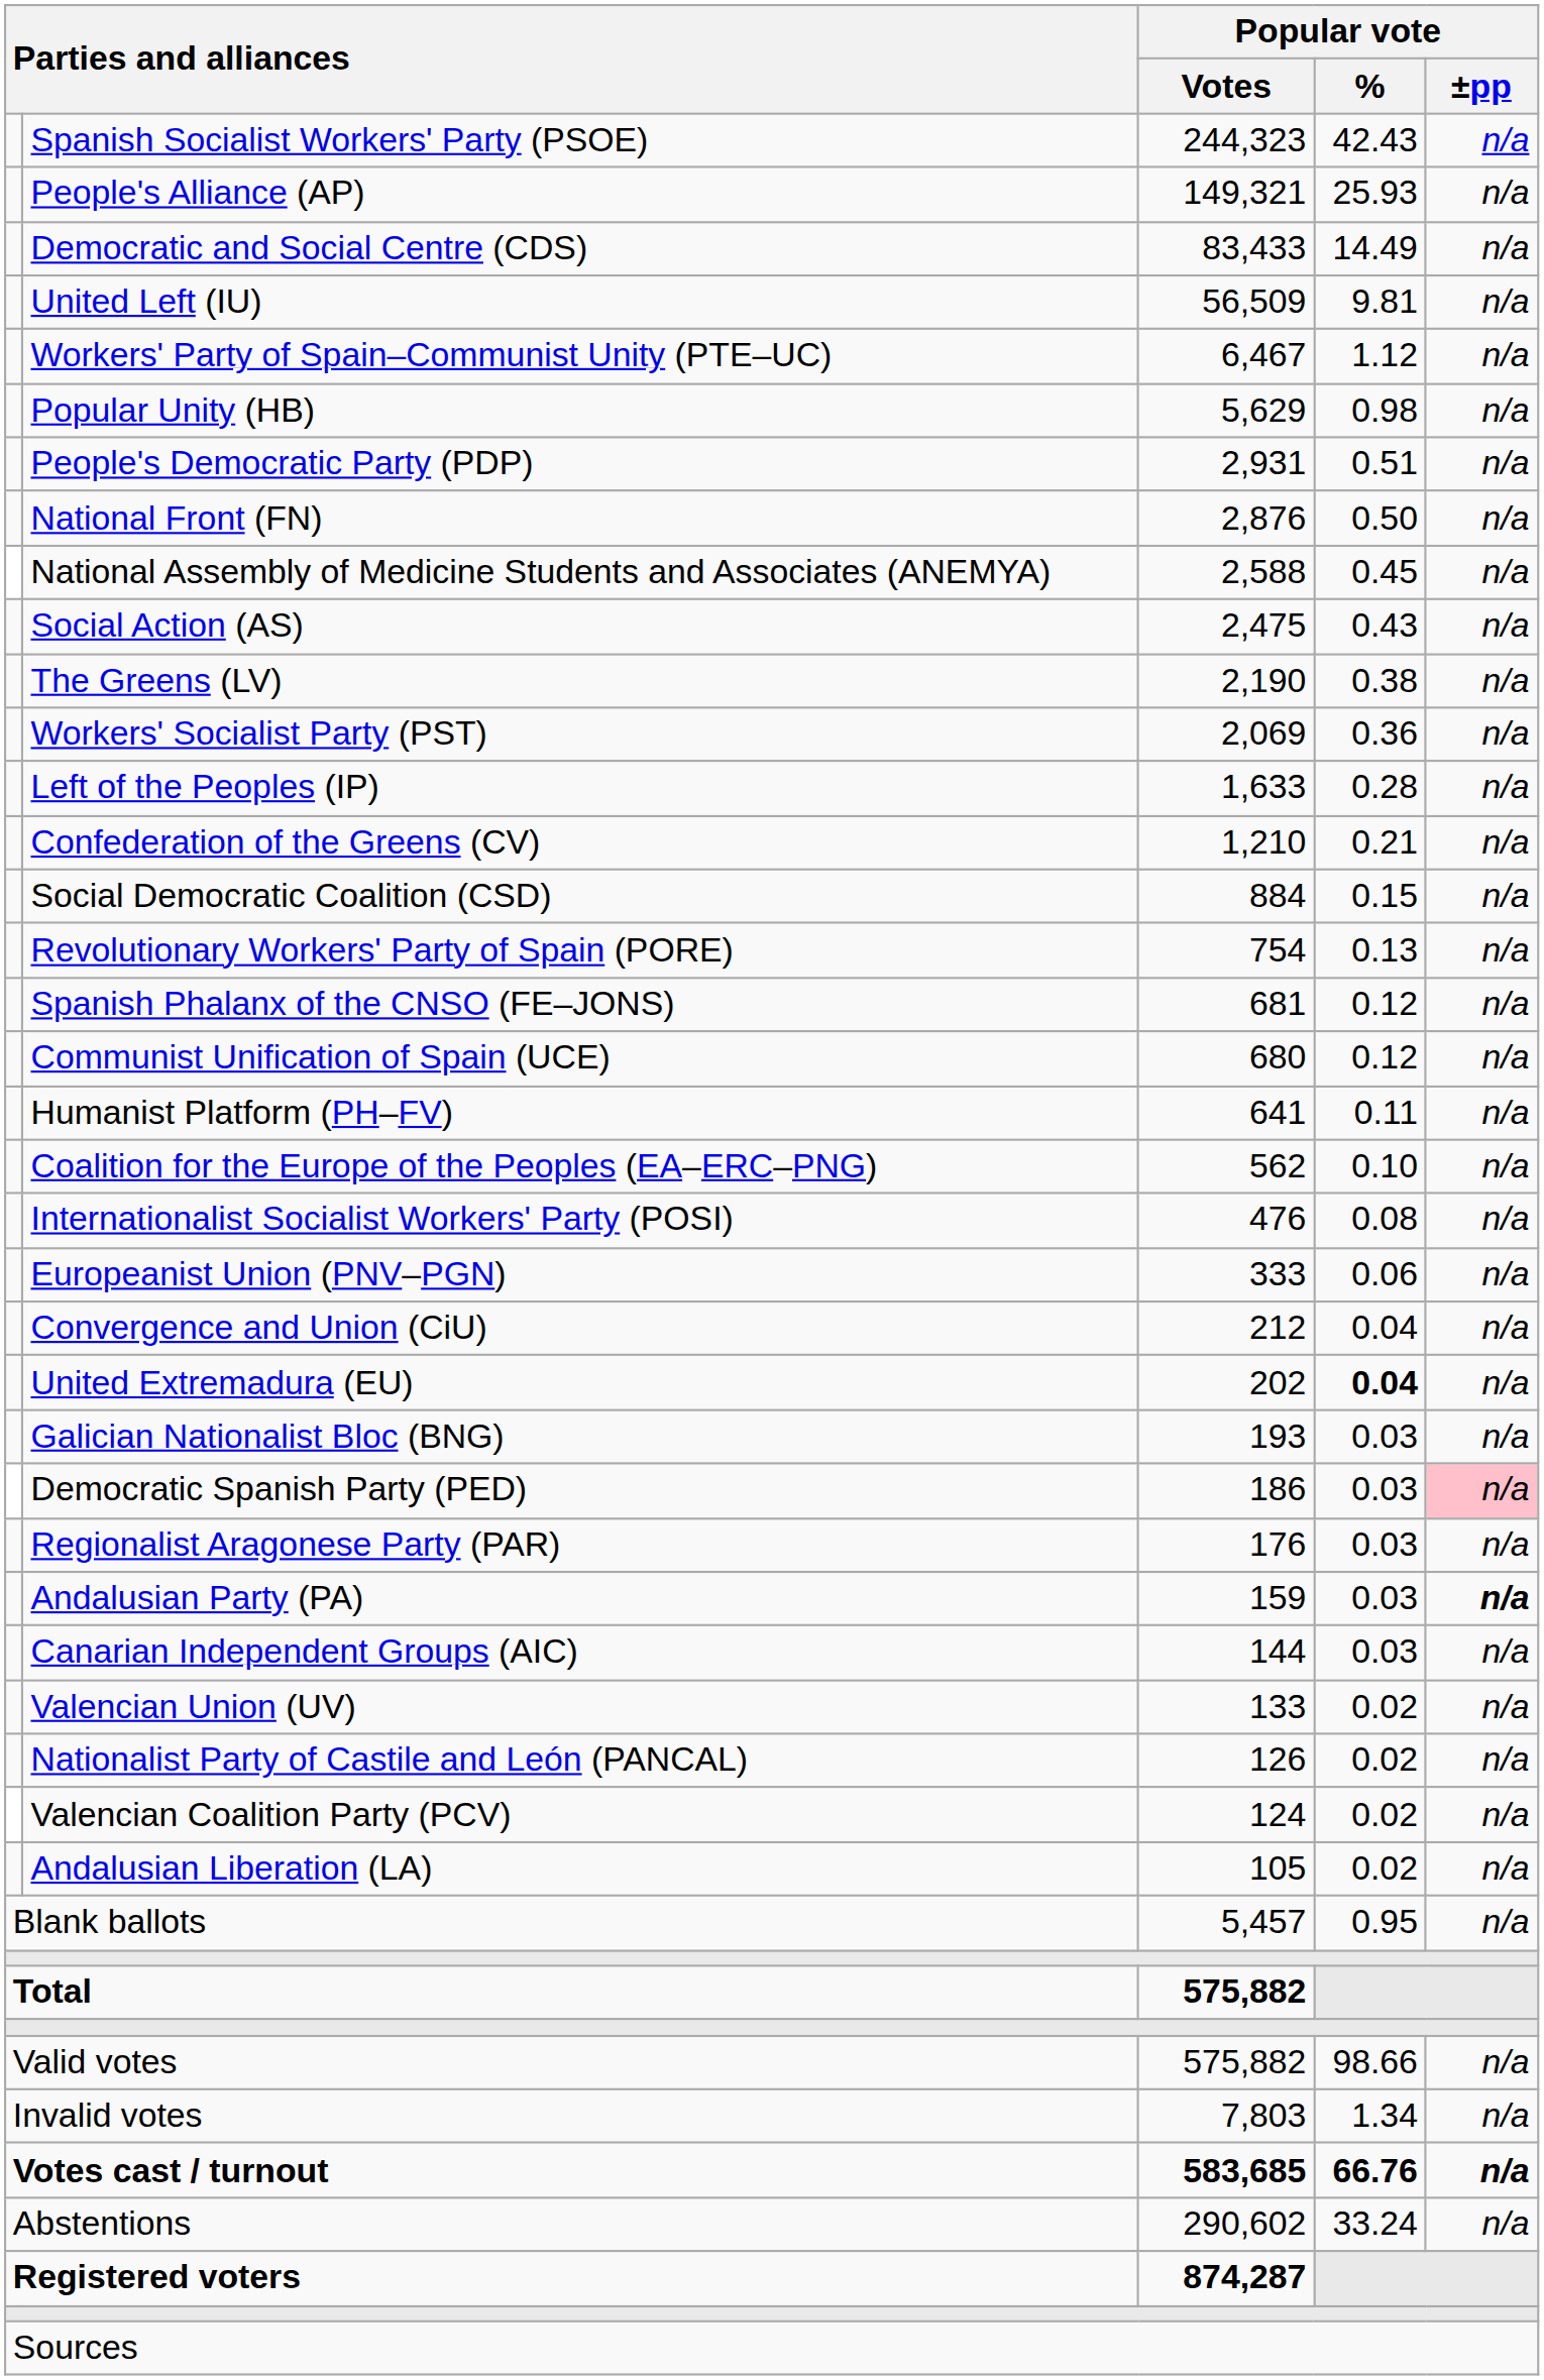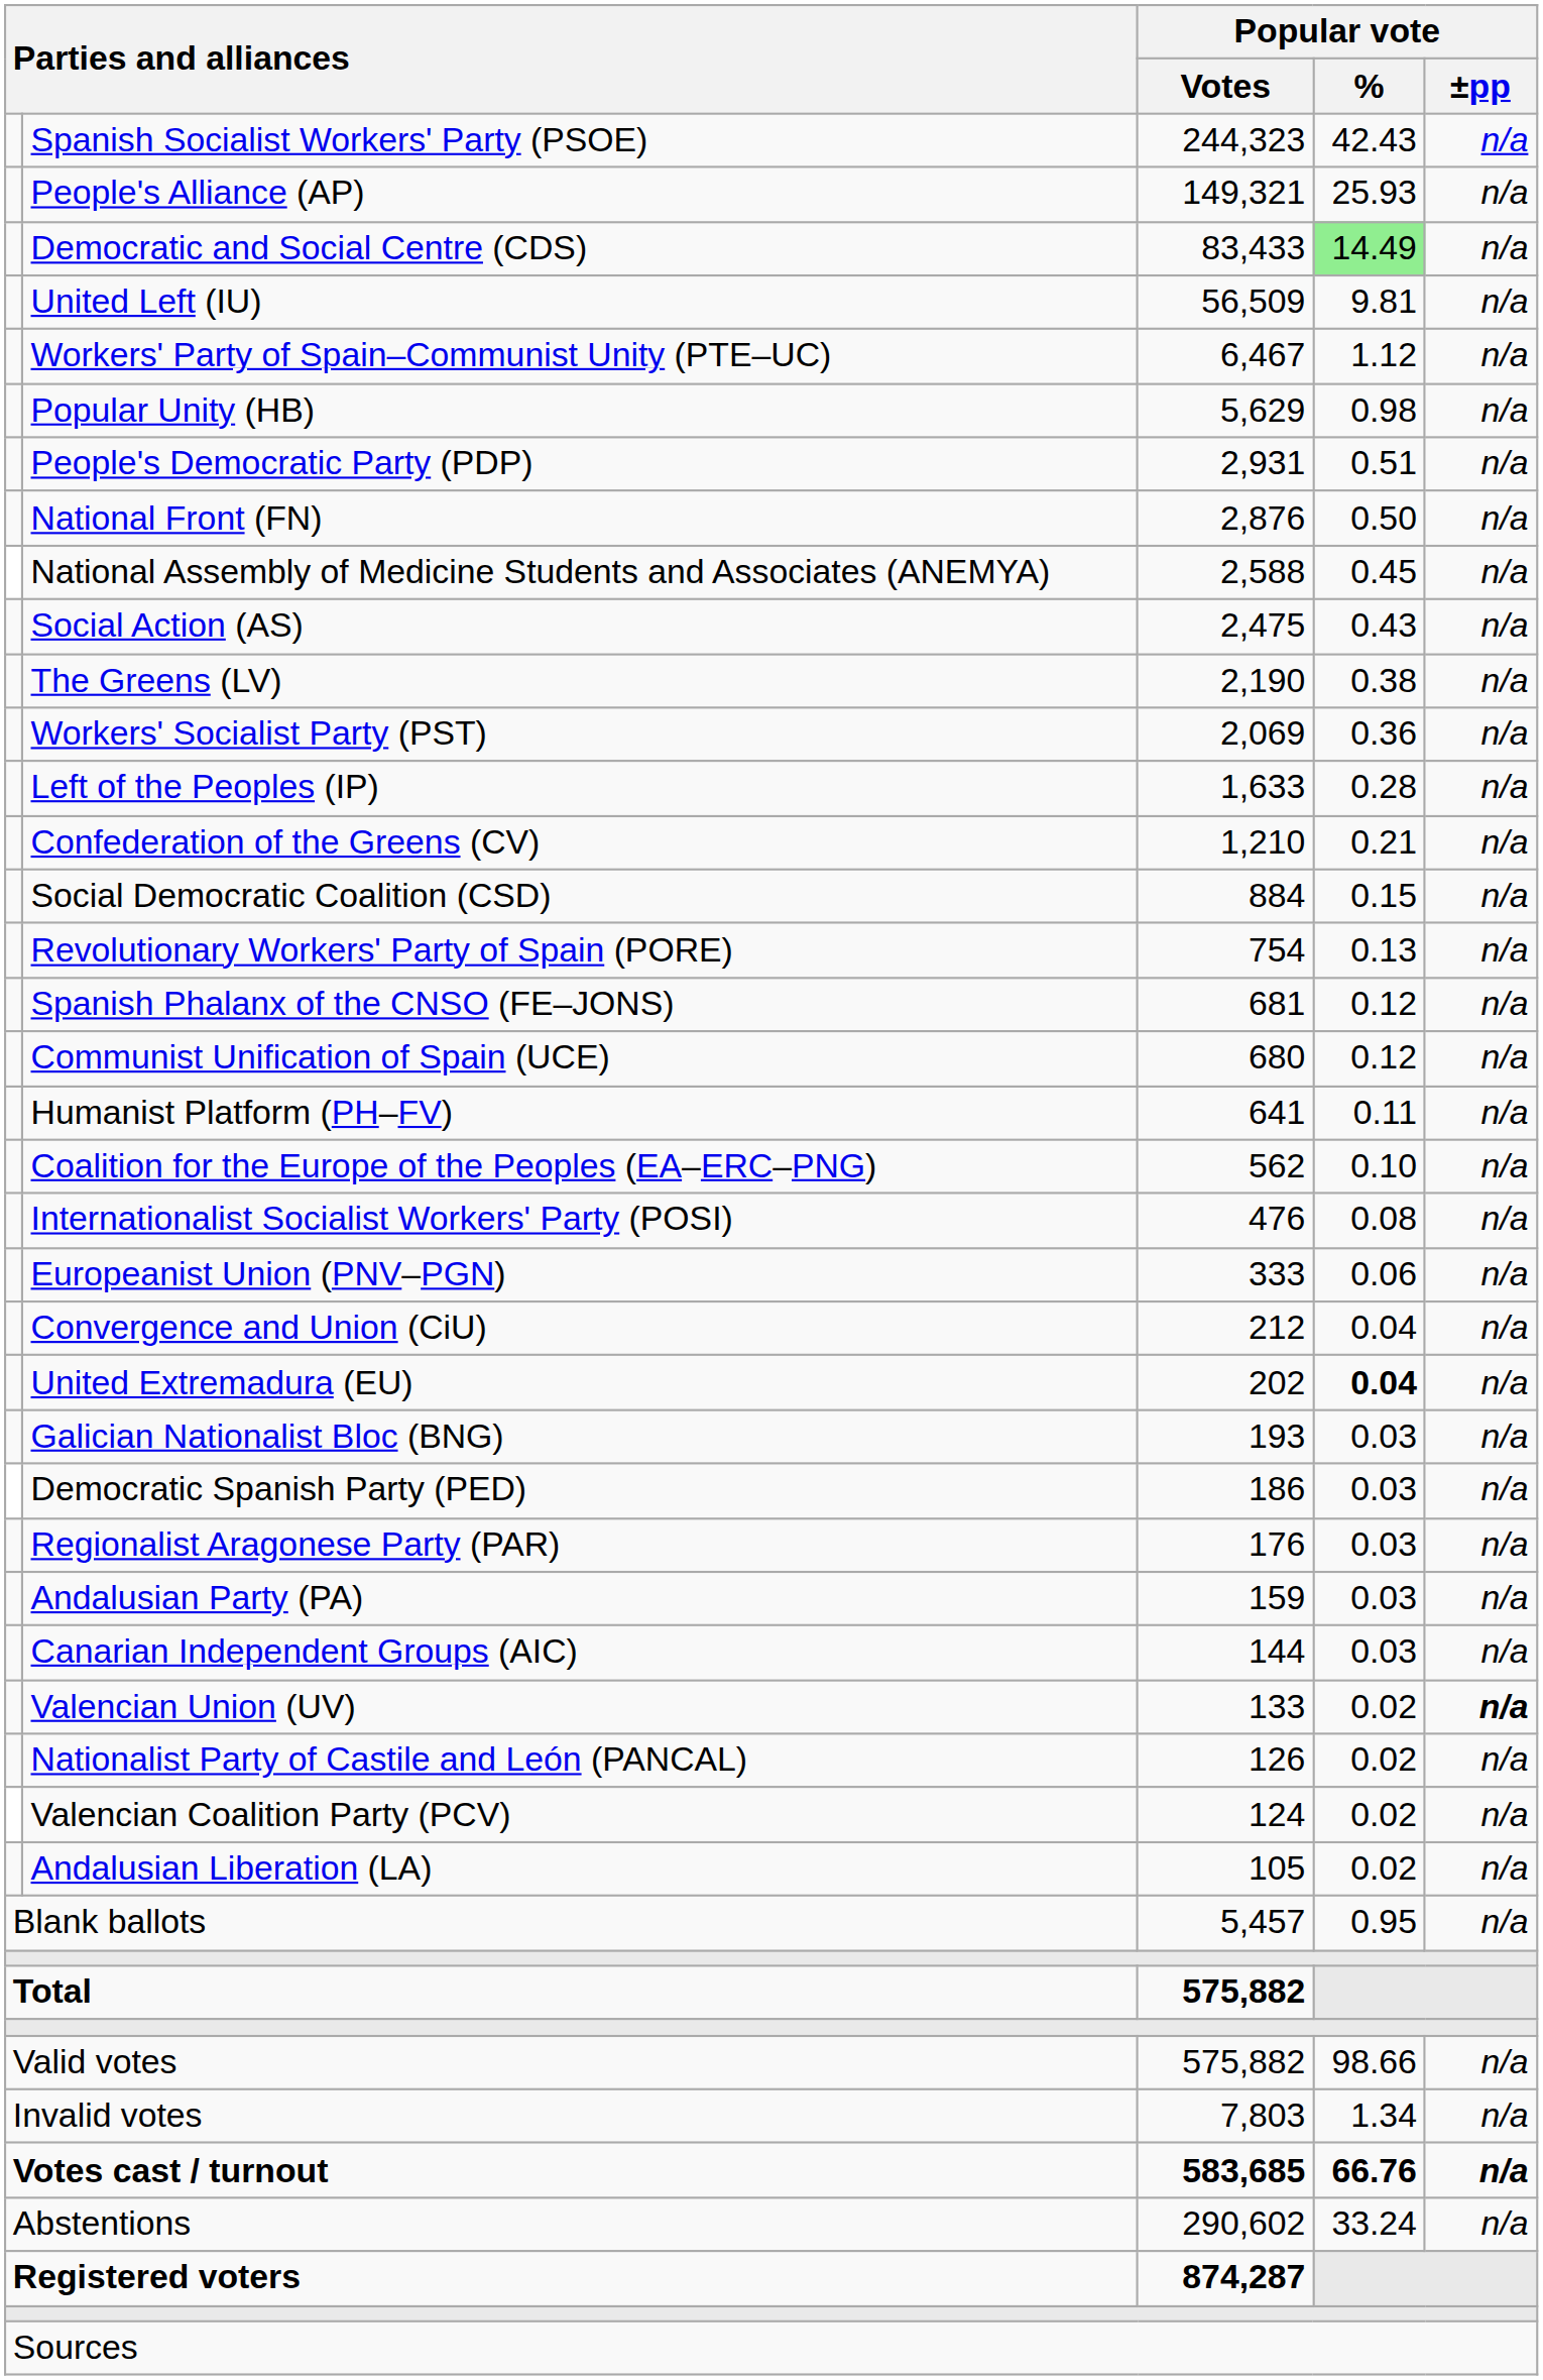Democratic and Social Centre (CDS) | Popular vote / %: no background -> lightgreen background
Democratic Spanish Party (PED) | Popular vote / ±pp: pink background -> no background
Andalusian Party (PA) | Popular vote / ±pp: bold -> normal
Valencian Union (UV) | Popular vote / ±pp: normal -> bold
